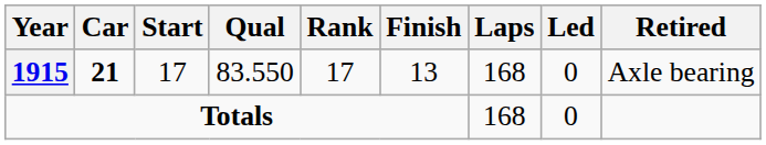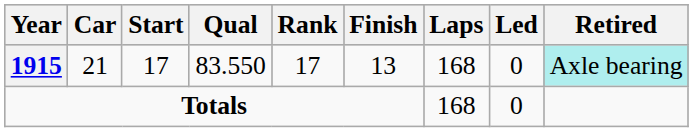1915 | Car: bold -> normal
1915 | Retired: no background -> paleturquoise background
